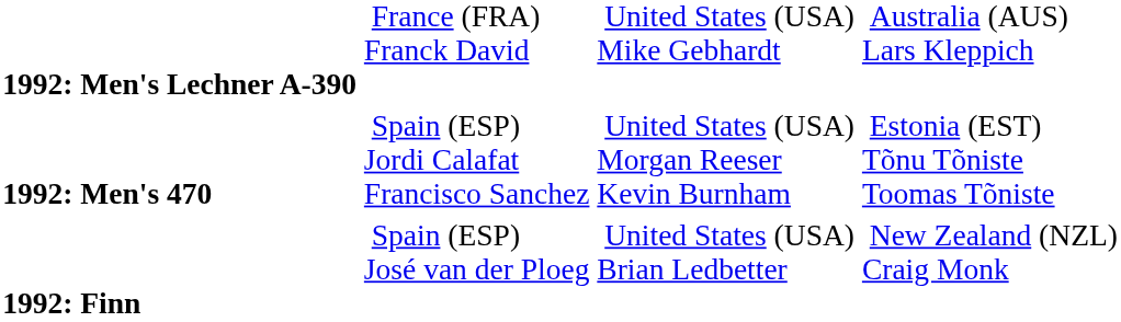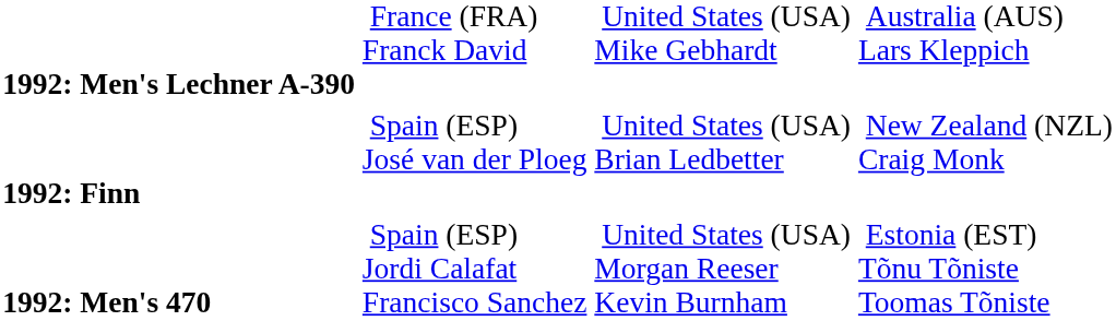rows swapped: 1992: Finn <-> 1992: Men's 470
